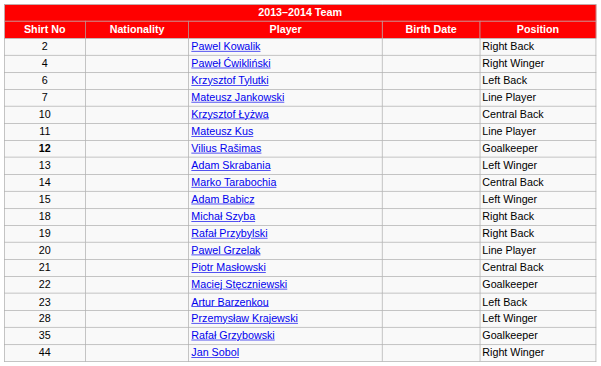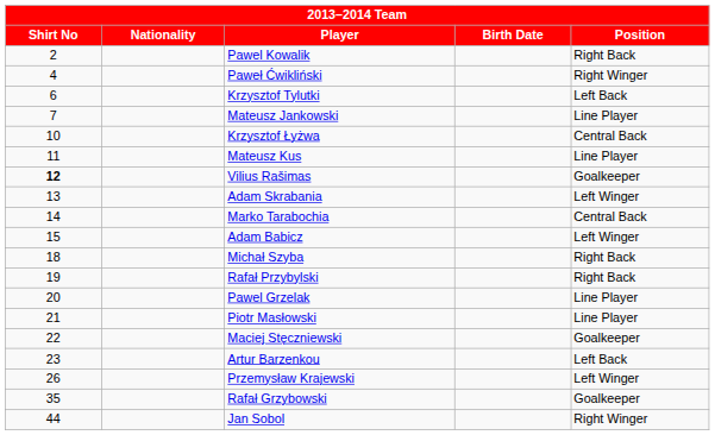Piotr Masłowski | Position: Central Back -> Line Player
Przemysław Krajewski | Shirt No: 28 -> 26
